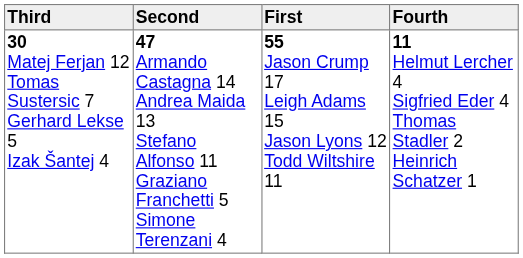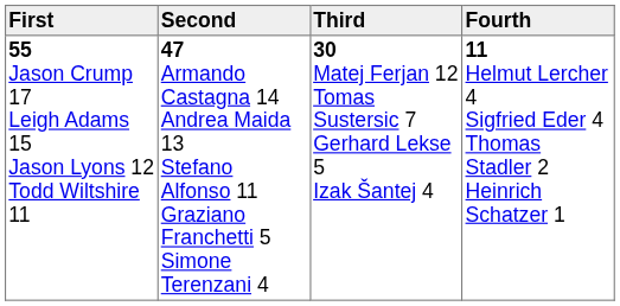columns swapped: First <-> Third
